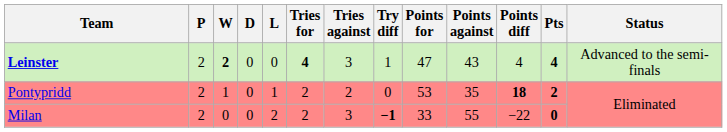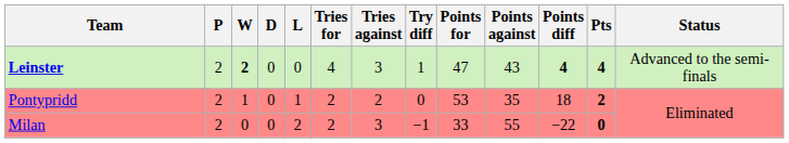Leinster | Tries for: bold -> normal
Leinster | Points diff: normal -> bold
Pontypridd | Points diff: bold -> normal
Milan | Try diff: bold -> normal
